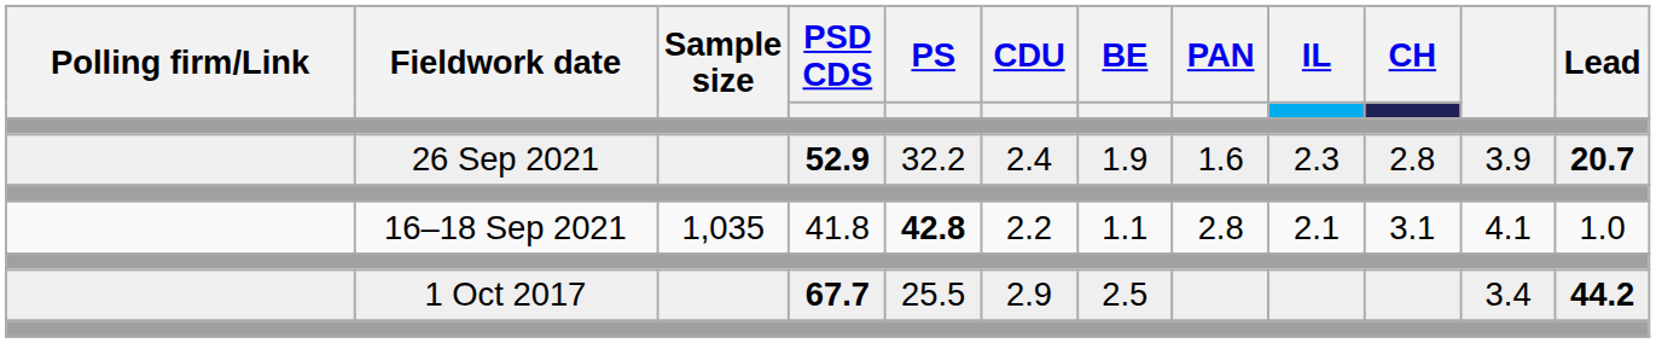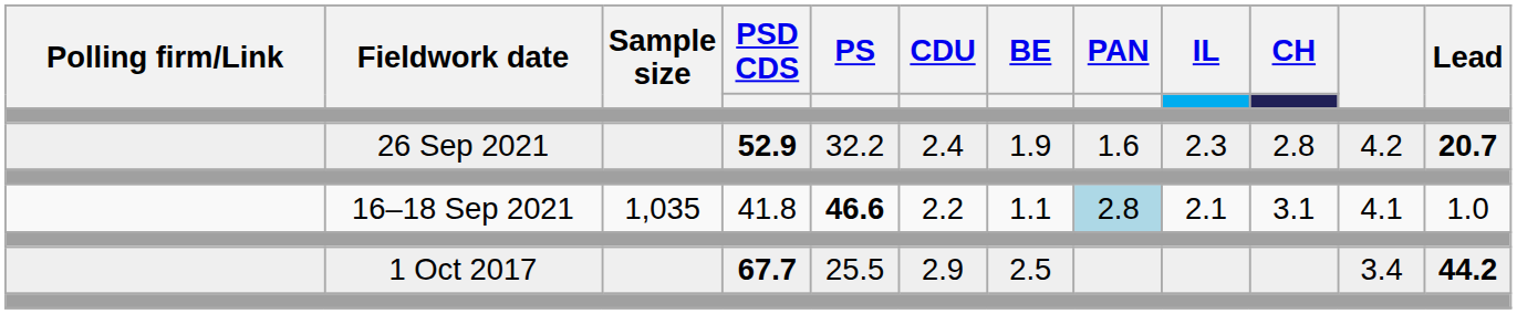26 Sep 2021 | column 11: 3.9 -> 4.2
16–18 Sep 2021 | PS: 42.8 -> 46.6
16–18 Sep 2021 | PAN: no background -> lightblue background
